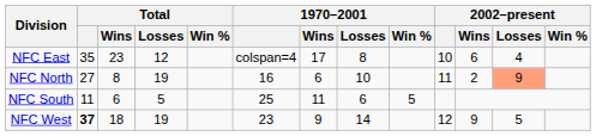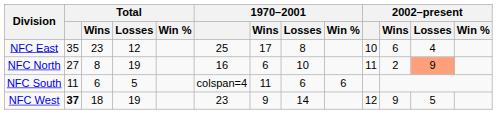NFC East | 1970–2001: colspan=4 -> 25
NFC South | 1970–2001: 25 -> colspan=4
NFC South | 1970–2001 / Win %: 5 -> 6
